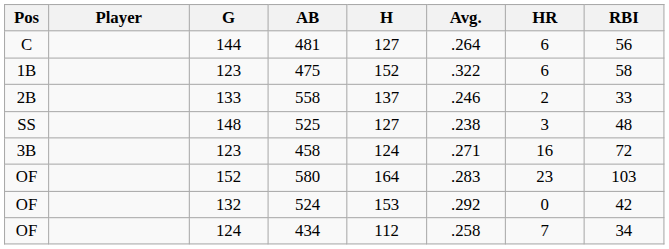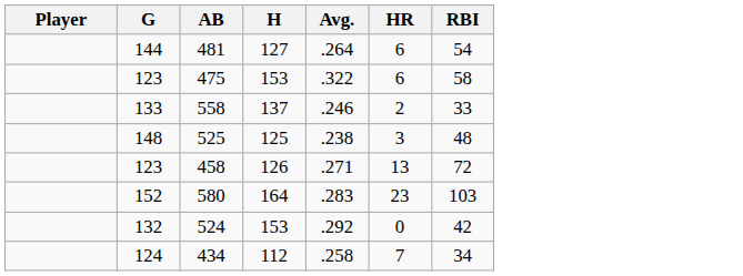- column: Pos | C | 1B | 2B | SS | 3B | OF | OF | OF
481 | RBI: 56 -> 54
475 | H: 152 -> 153
525 | H: 127 -> 125
458 | H: 124 -> 126
458 | HR: 16 -> 13
